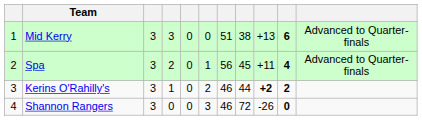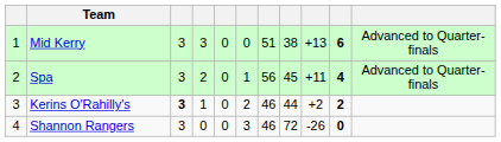Kerins O'Rahilly's | column 3: normal -> bold
Kerins O'Rahilly's | column 9: bold -> normal
